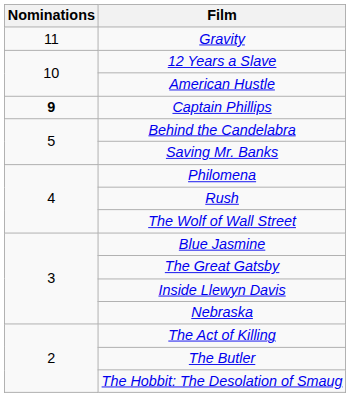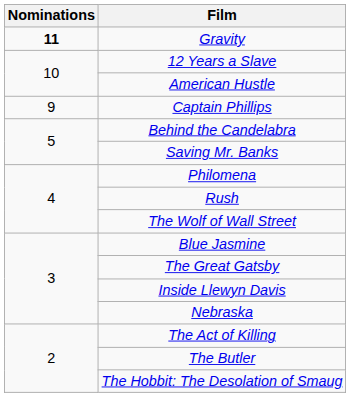Gravity | Nominations: normal -> bold
Captain Phillips | Nominations: bold -> normal
